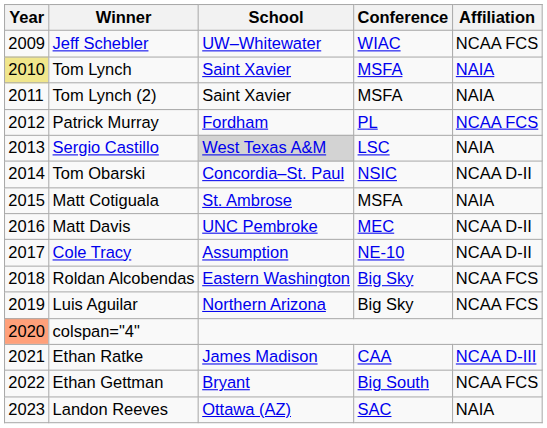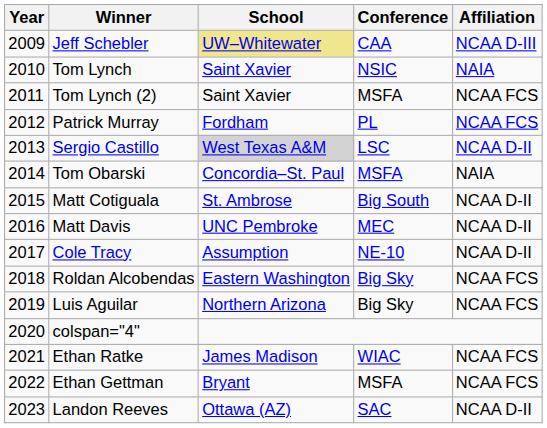Jeff Schebler | School: no background -> khaki background
Jeff Schebler | Conference: WIAC -> CAA
Jeff Schebler | Affiliation: NCAA FCS -> NCAA D-III
Tom Lynch | Year: khaki background -> no background
Tom Lynch | Conference: MSFA -> NSIC
Tom Lynch (2) | Affiliation: NAIA -> NCAA FCS
Sergio Castillo | Affiliation: NAIA -> NCAA D-II
Tom Obarski | Conference: NSIC -> MSFA
Tom Obarski | Affiliation: NCAA D-II -> NAIA
Matt Cotiguala | Conference: MSFA -> Big South
Matt Cotiguala | Affiliation: NAIA -> NCAA D-II
colspan="4" | Year: lightsalmon background -> no background
Ethan Ratke | Conference: CAA -> WIAC
Ethan Ratke | Affiliation: NCAA D-III -> NCAA FCS
Ethan Gettman | Conference: Big South -> MSFA
Landon Reeves | Affiliation: NAIA -> NCAA D-II
